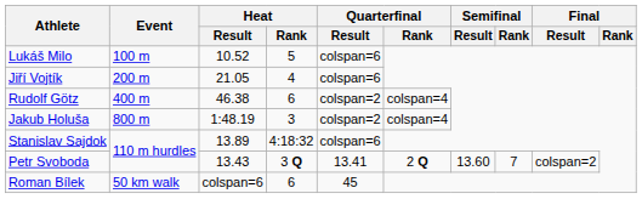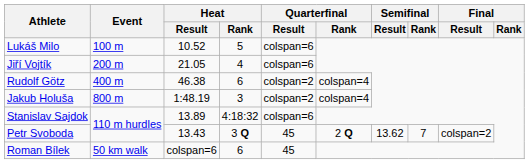Petr Svoboda | Quarterfinal / Result: 13.41 -> 45
Petr Svoboda | Semifinal / Result: 13.60 -> 13.62
